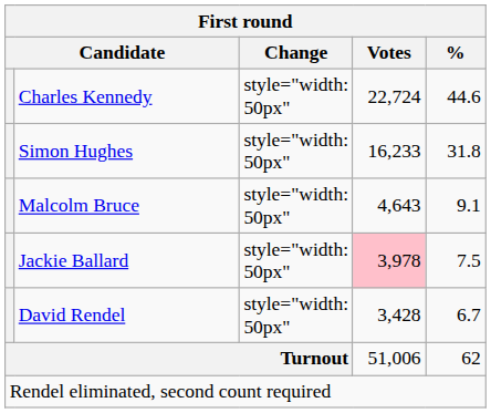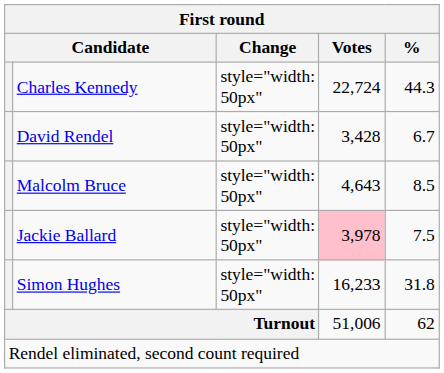Charles Kennedy | %: 44.6 -> 44.3
rows swapped: Simon Hughes <-> David Rendel
Malcolm Bruce | %: 9.1 -> 8.5
